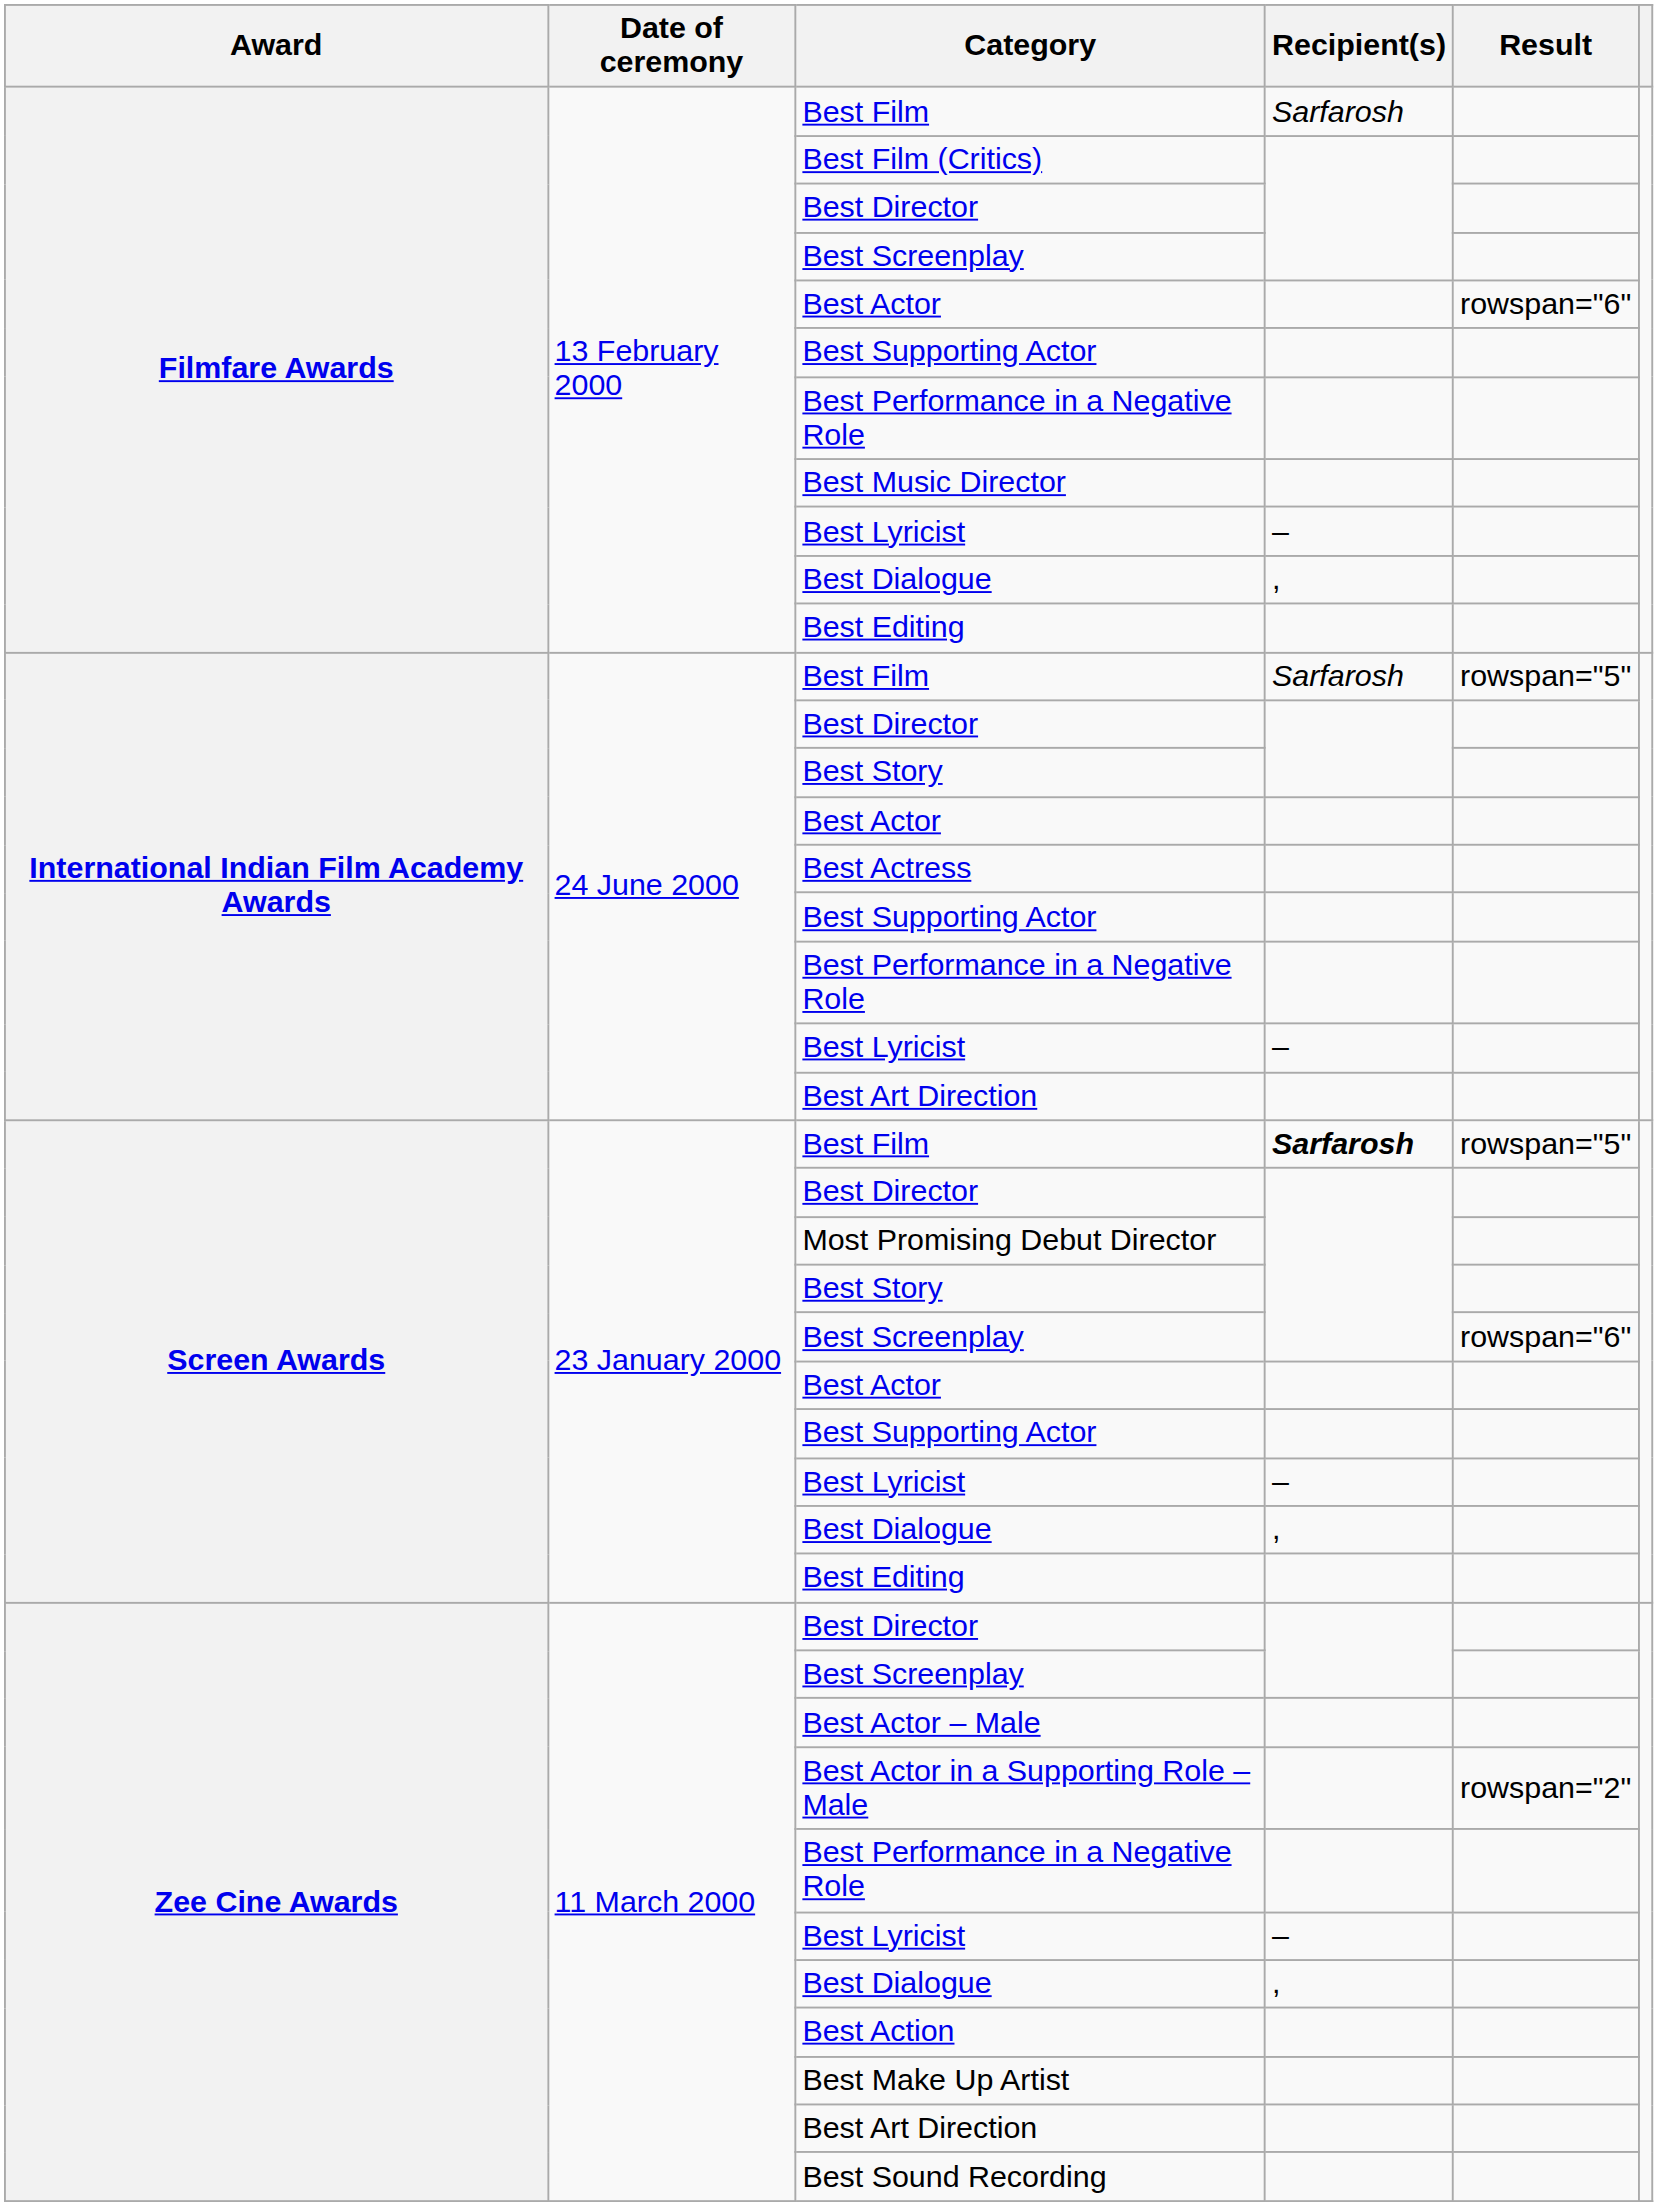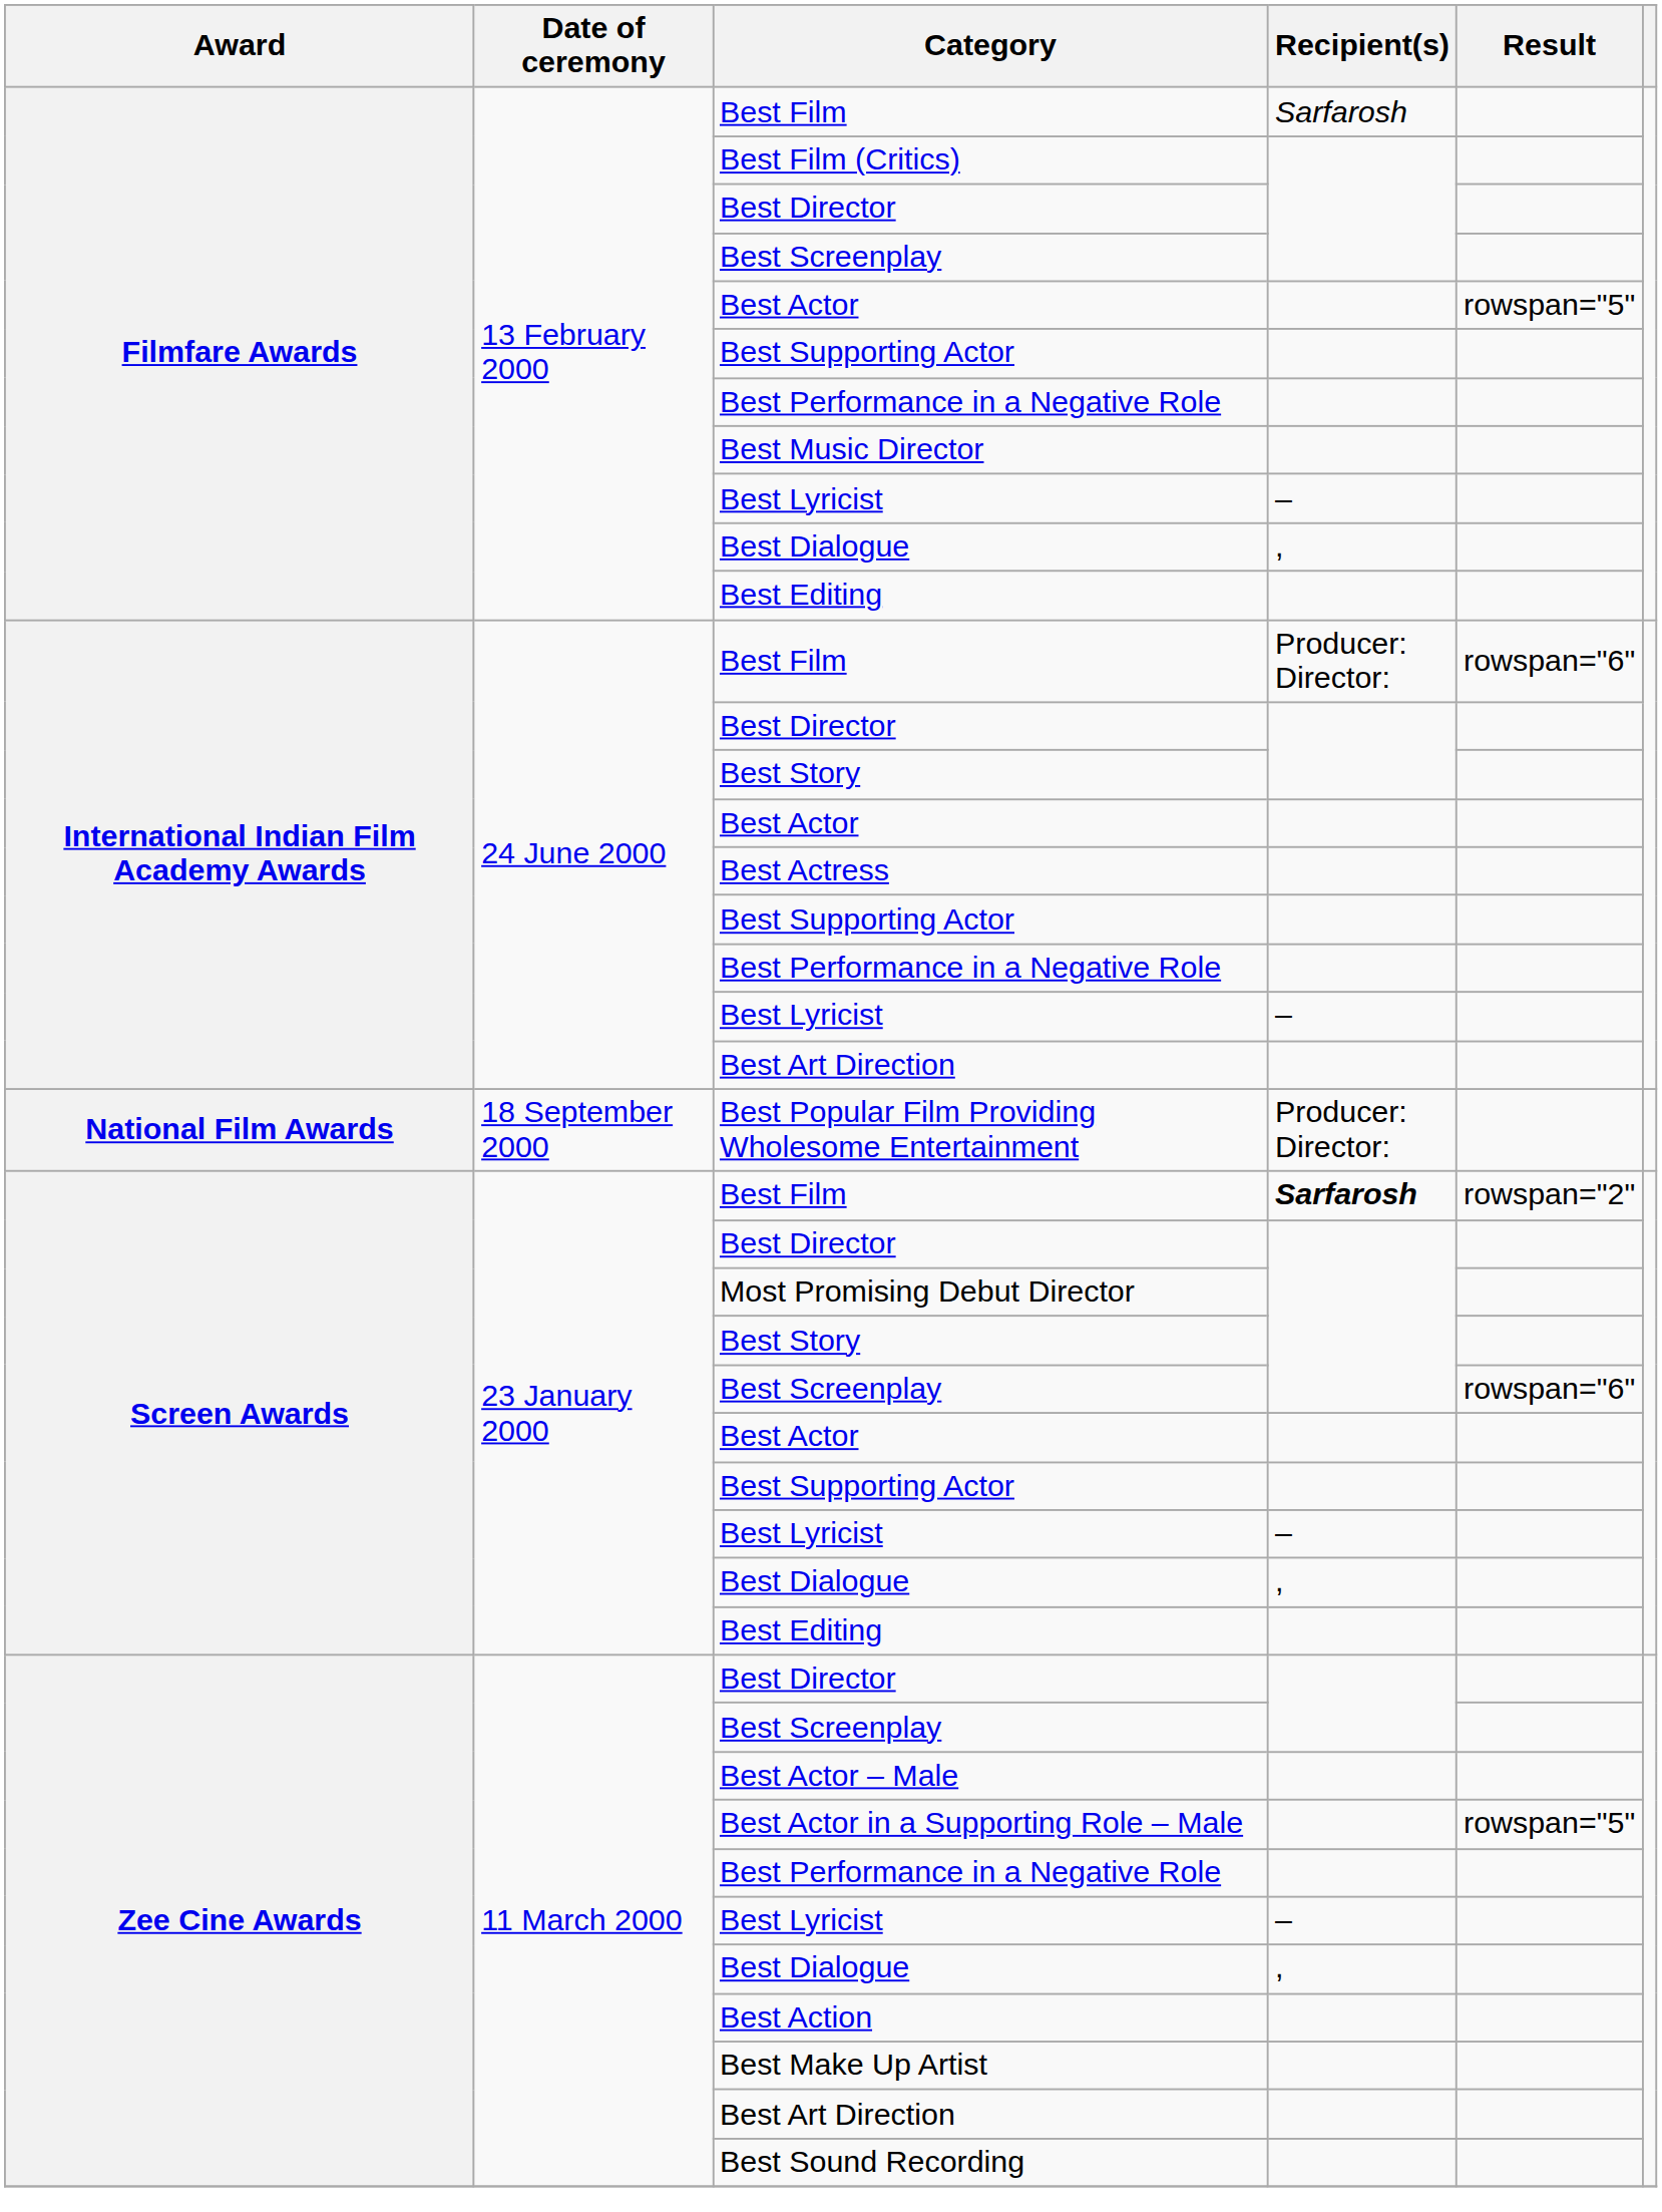Filmfare Awards / Best Actor | Result: rowspan="6" -> rowspan="5"
International Indian Film Academy Awards / Best Film | Recipient(s): Sarfarosh -> Producer: Director:
International Indian Film Academy Awards / Best Film | Result: rowspan="5" -> rowspan="6"
+ row: National Film Awards | 18 September 2000 | Best Popular Film Providing Wholesome Entertainment | Producer: Director:
Screen Awards / Best Film | Result: rowspan="5" -> rowspan="2"
Best Actor in a Supporting Role – Male | Result: rowspan="2" -> rowspan="5"
